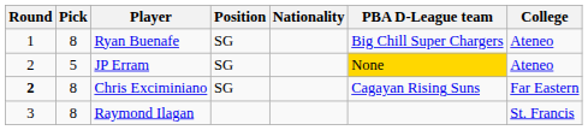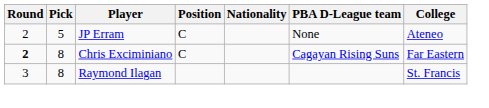- row: 1 | 8 | Ryan Buenafe | SG | Big Chill Super Chargers | Ateneo
JP Erram | Position: SG -> C
JP Erram | PBA D-League team: gold background -> no background
Chris Exciminiano | Position: SG -> C
